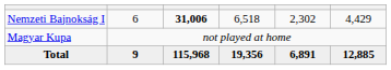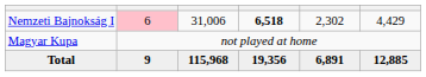Nemzeti Bajnokság I | column 2: no background -> pink background
Nemzeti Bajnokság I | column 3: bold -> normal
Nemzeti Bajnokság I | column 4: normal -> bold
